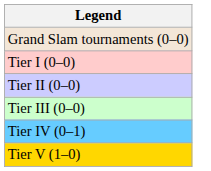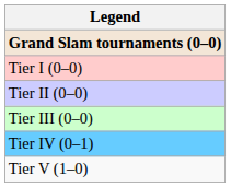row 2 | column 1: normal -> bold
row 7 | column 1: gold background -> no background
